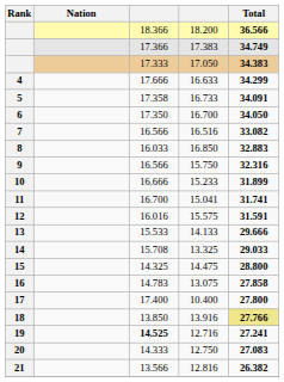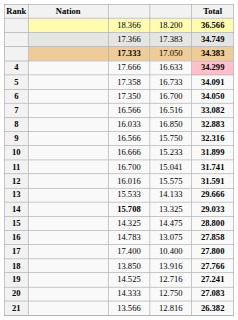17.050 | column 3: normal -> bold
16.633 | Total: no background -> pink background
13.325 | column 3: normal -> bold
13.916 | Total: khaki background -> no background
12.716 | column 3: bold -> normal
